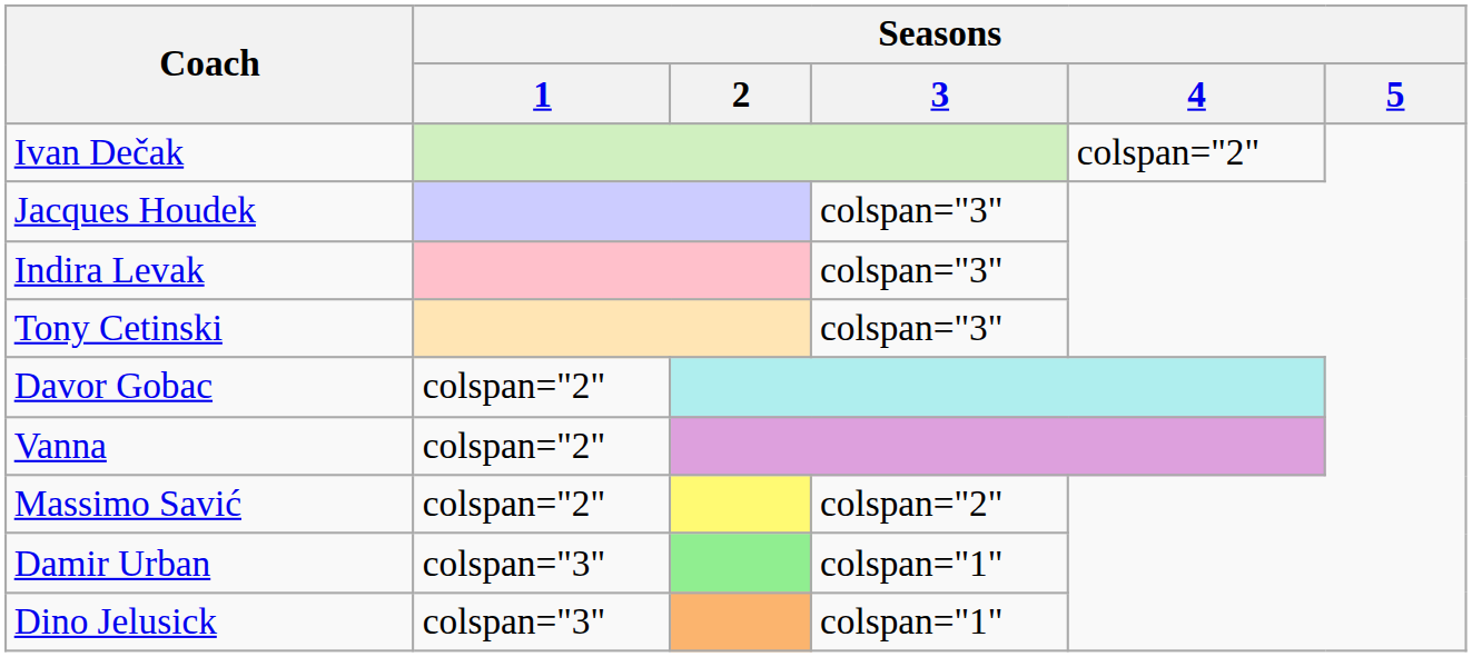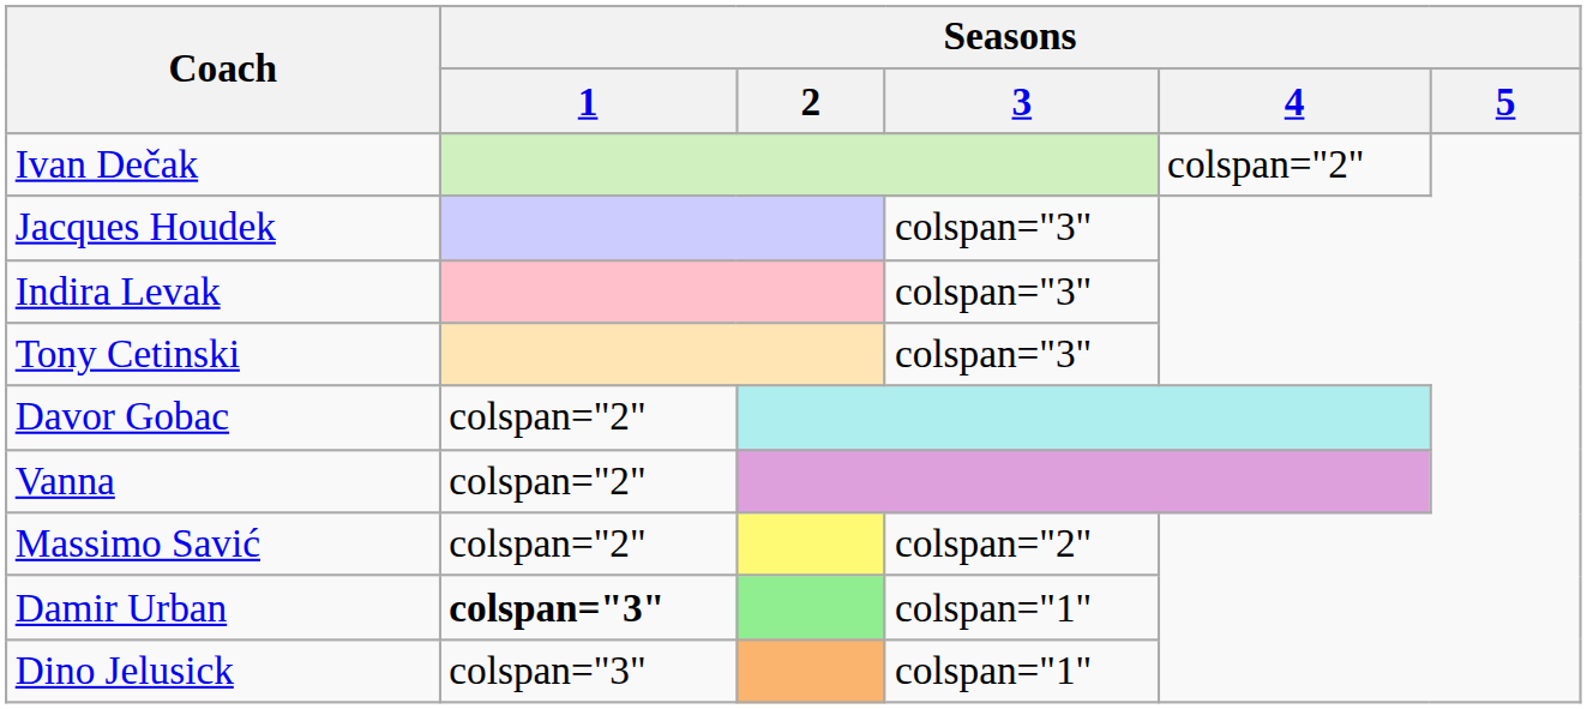Damir Urban | Seasons / 1: normal -> bold
